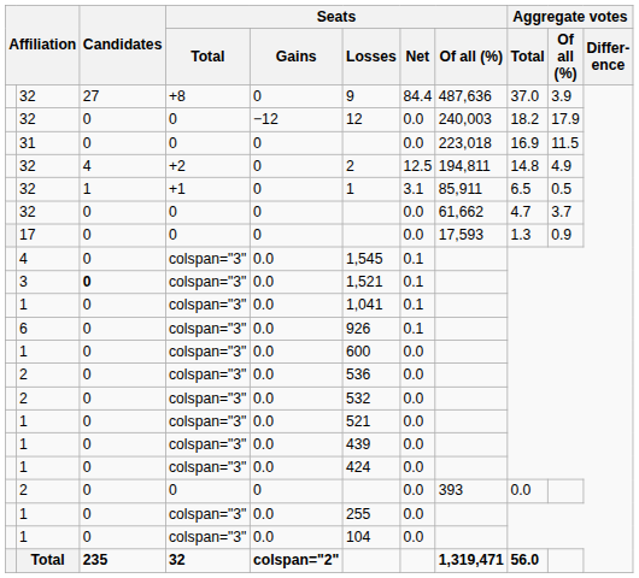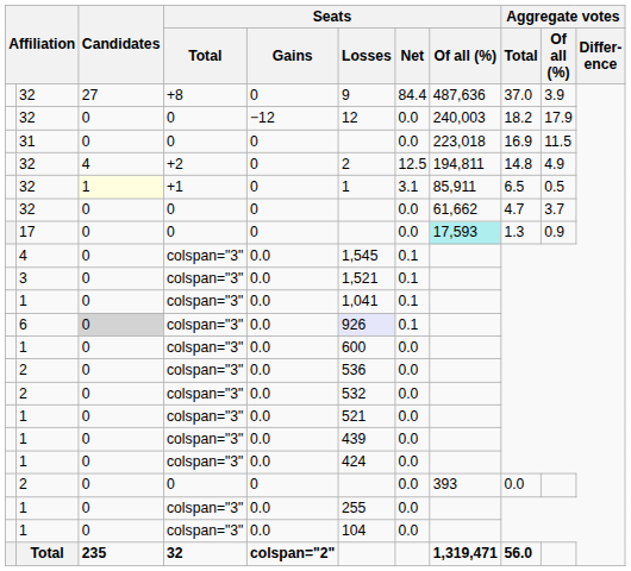32 / +1 | Candidates: no background -> lightyellow background
17 | Seats / Of all (%): no background -> paleturquoise background
3 | Candidates: bold -> normal
6 | Candidates: no background -> lightgrey background
6 | Seats / Losses: no background -> lavender background
